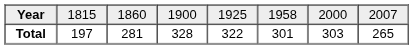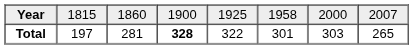row 2 | column 4: normal -> bold
